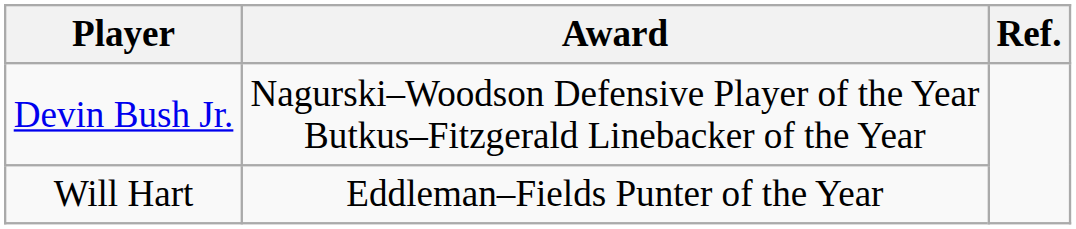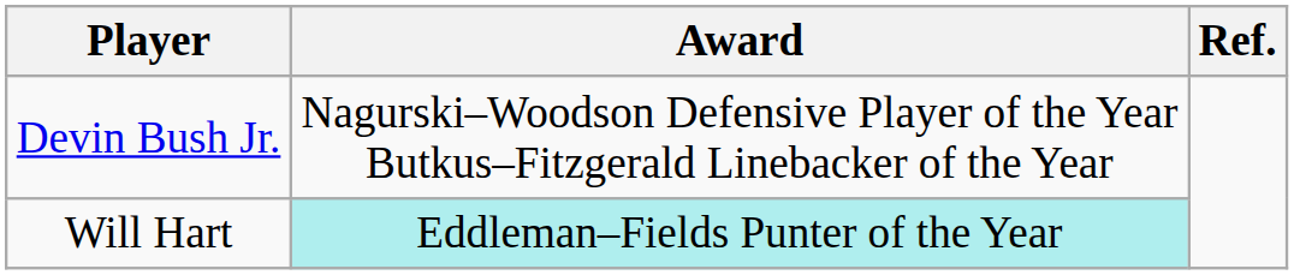Will Hart | Award: no background -> paleturquoise background
